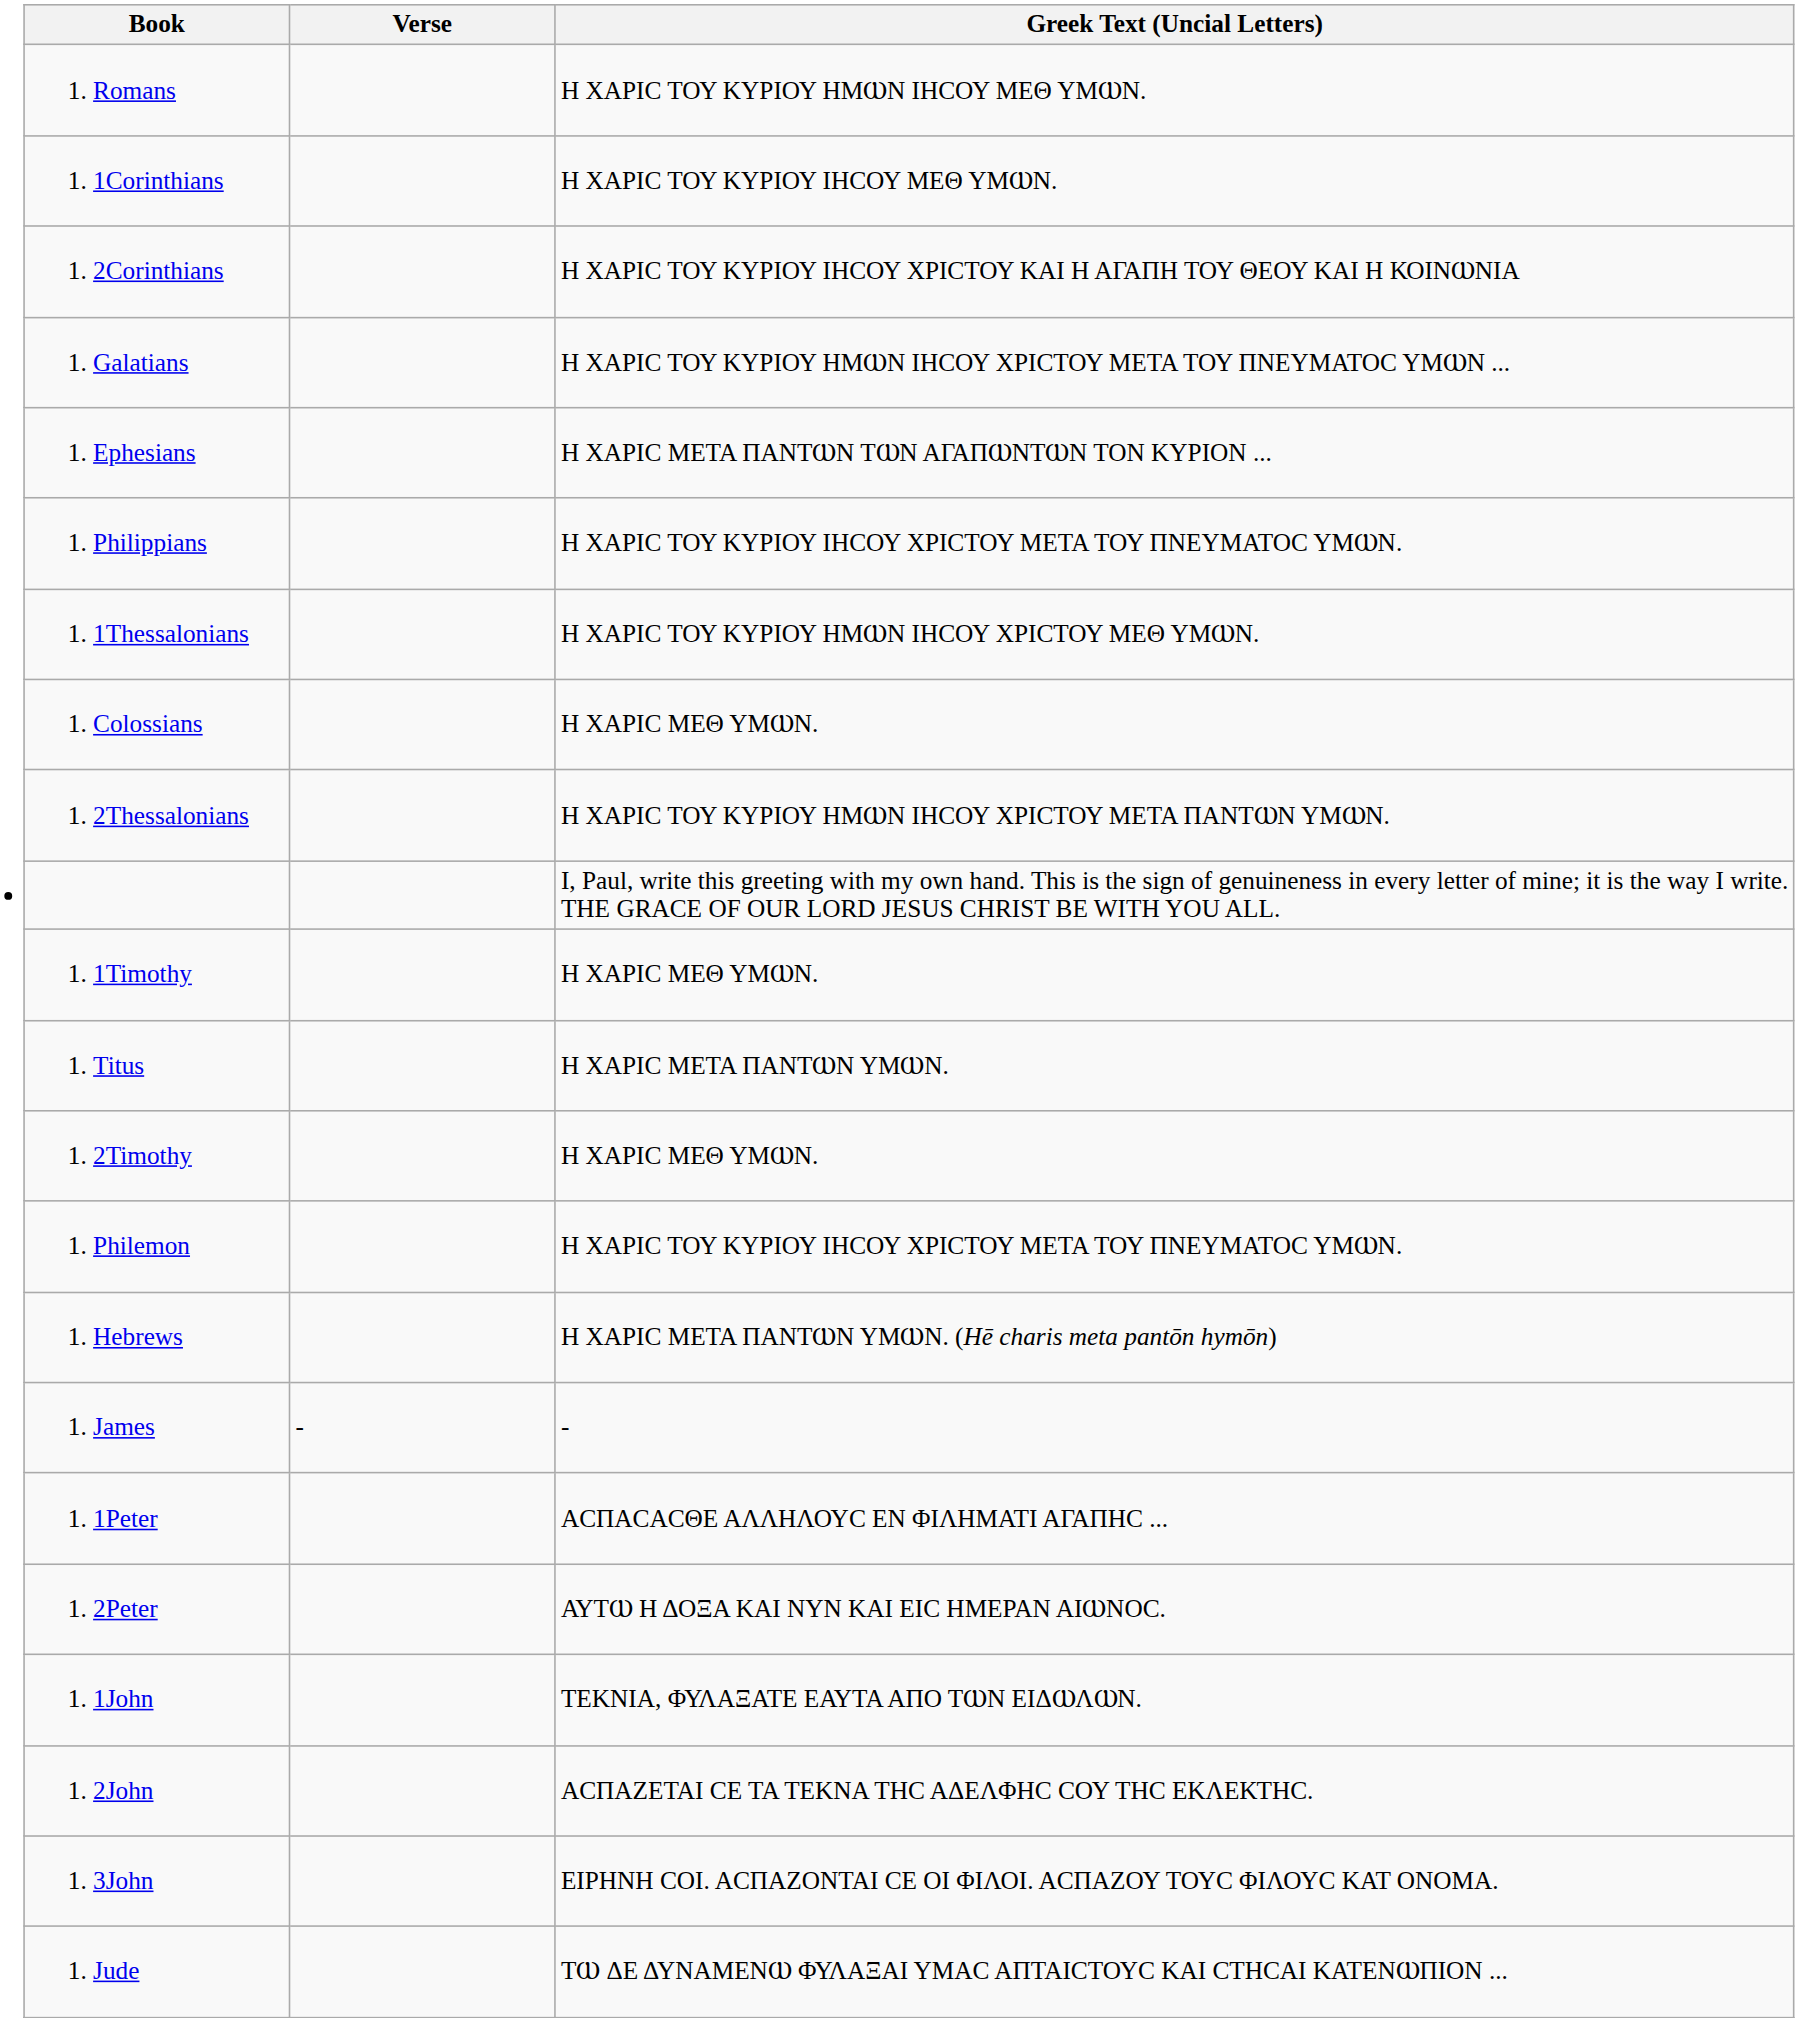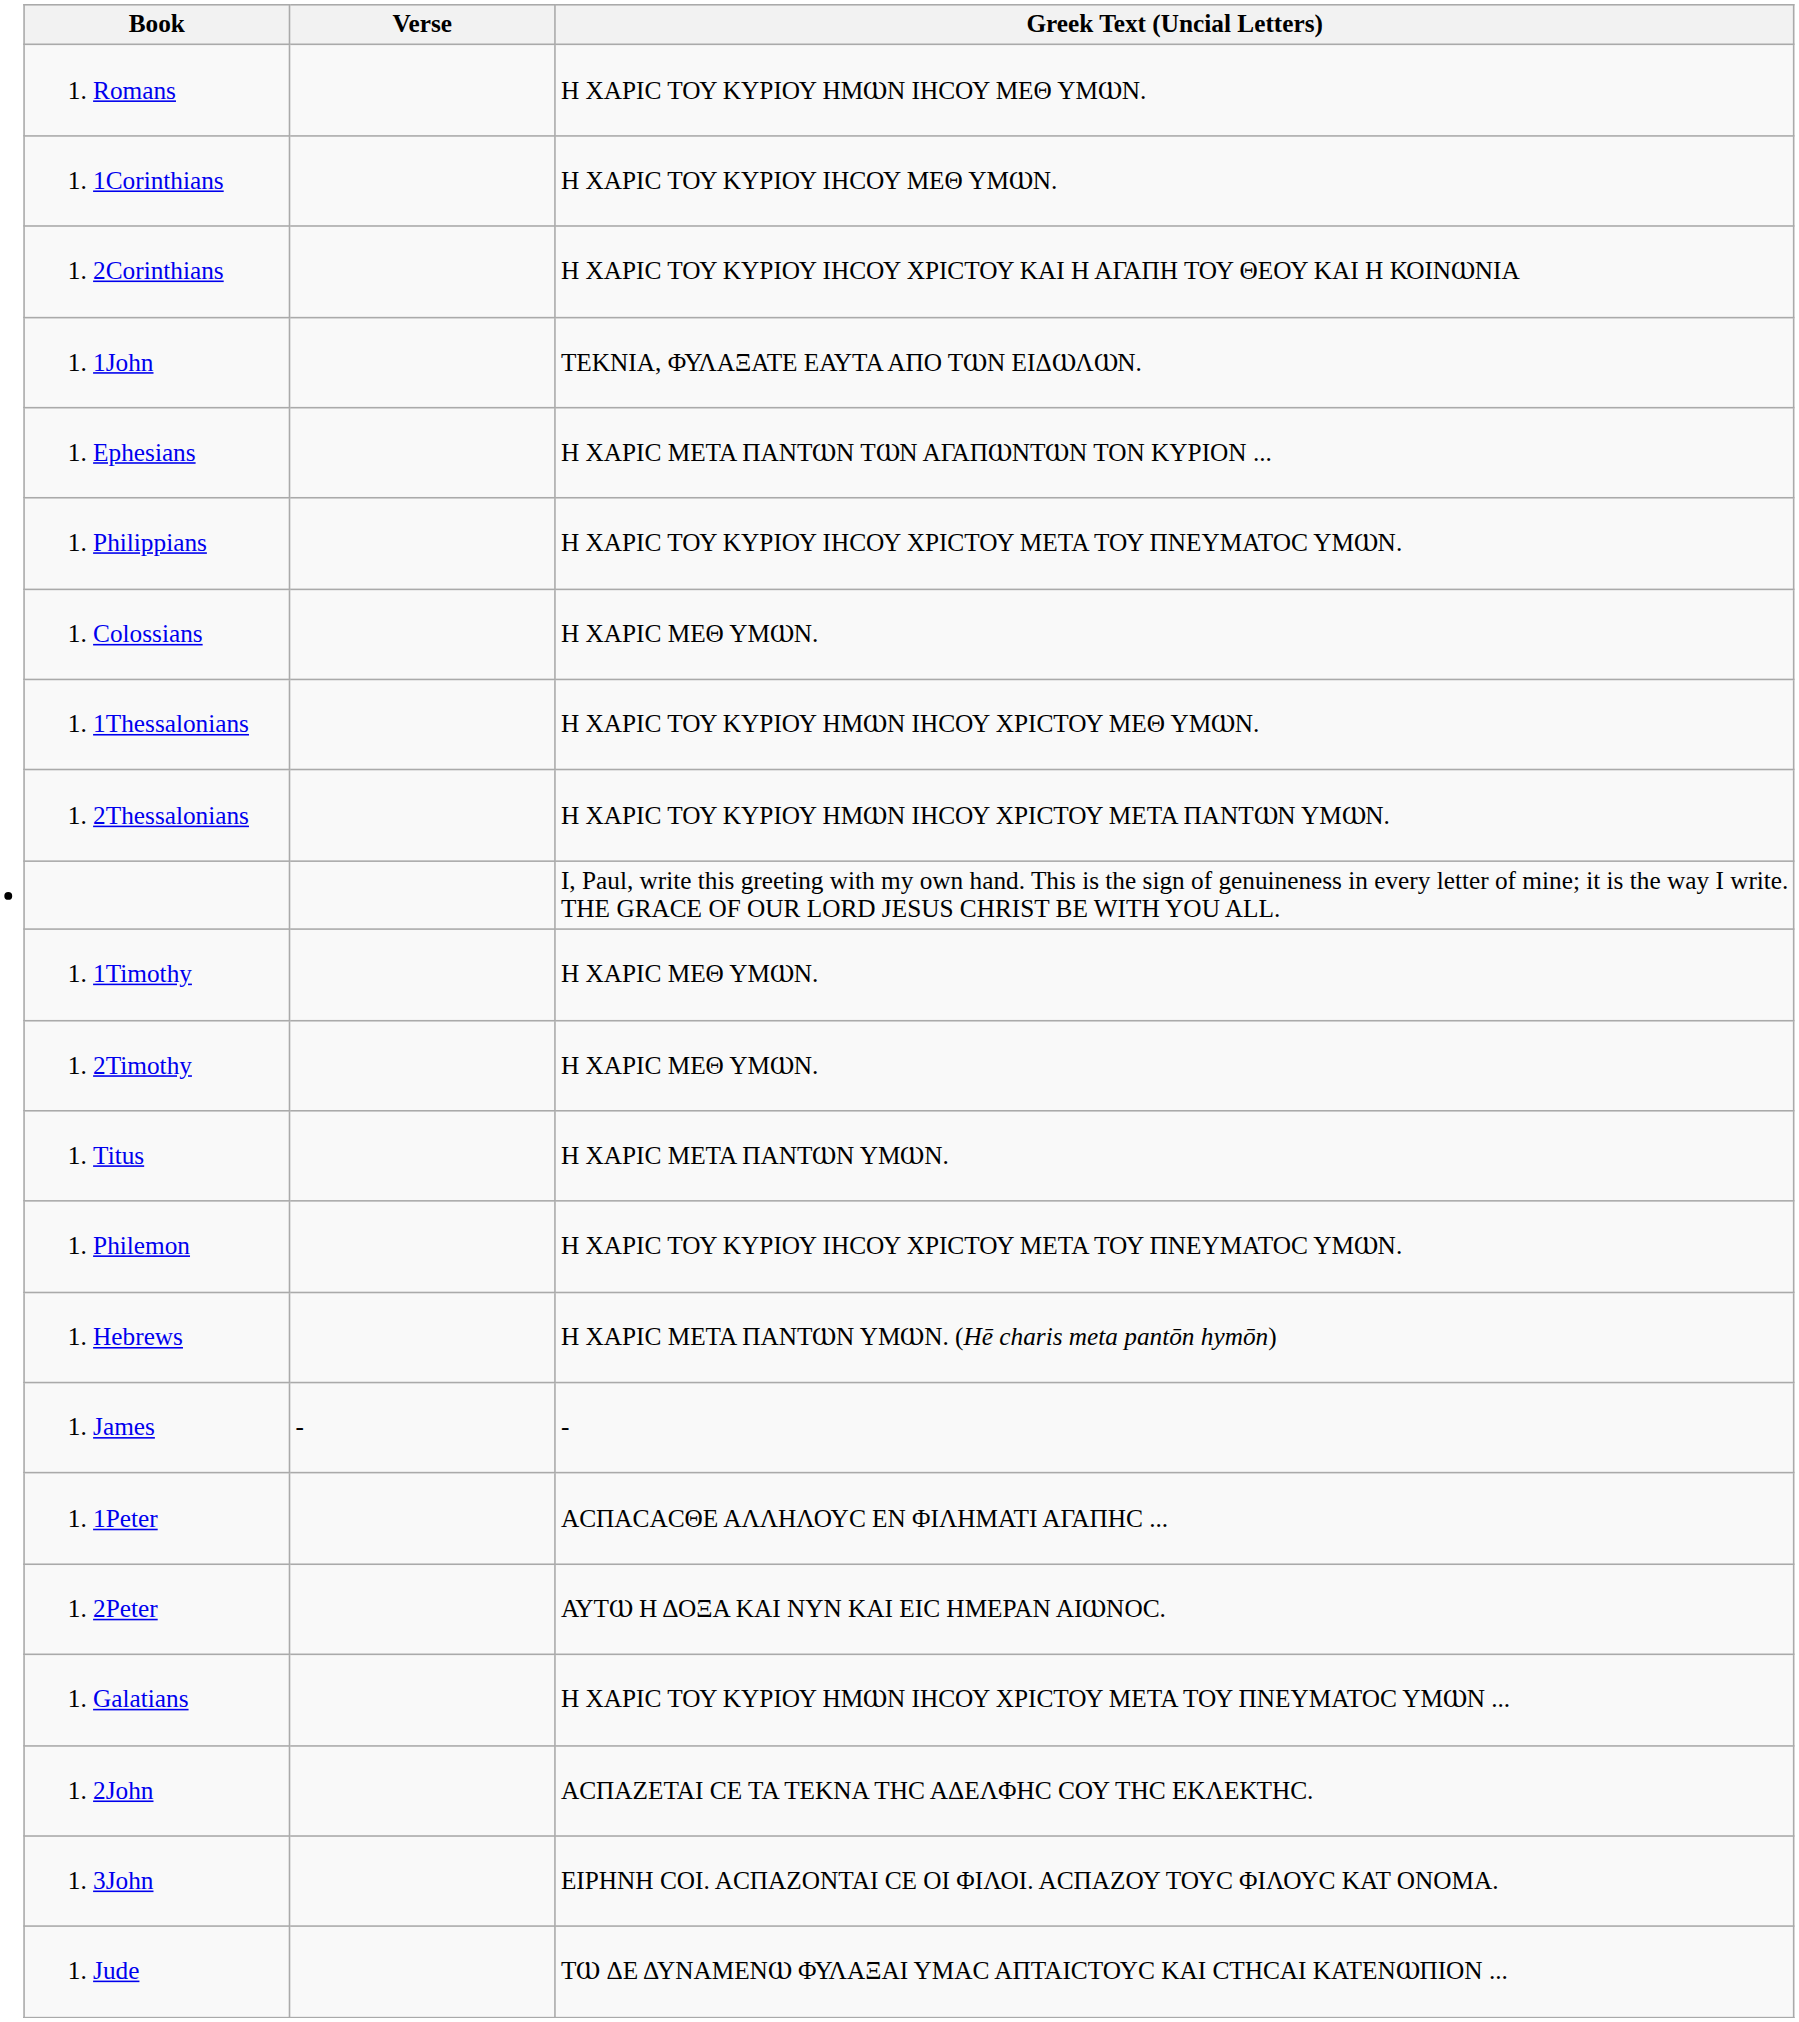rows swapped: Galatians <-> 1John
rows swapped: Colossians <-> 1Thessalonians
rows swapped: 2Timothy <-> Titus
